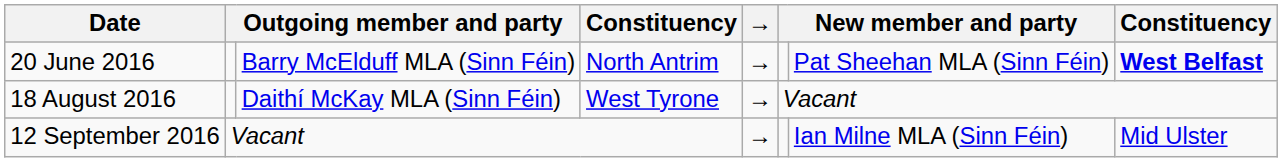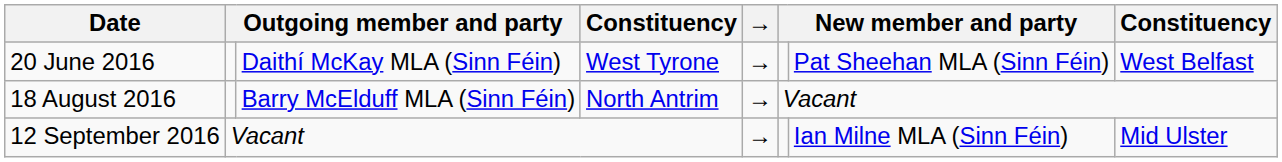20 June 2016 | column 3: Barry McElduff MLA (Sinn Féin) -> Daithí McKay MLA (Sinn Féin)
20 June 2016 | column 4: North Antrim -> West Tyrone
20 June 2016 | column 8: bold -> normal
18 August 2016 | column 3: Daithí McKay MLA (Sinn Féin) -> Barry McElduff MLA (Sinn Féin)
18 August 2016 | column 4: West Tyrone -> North Antrim
